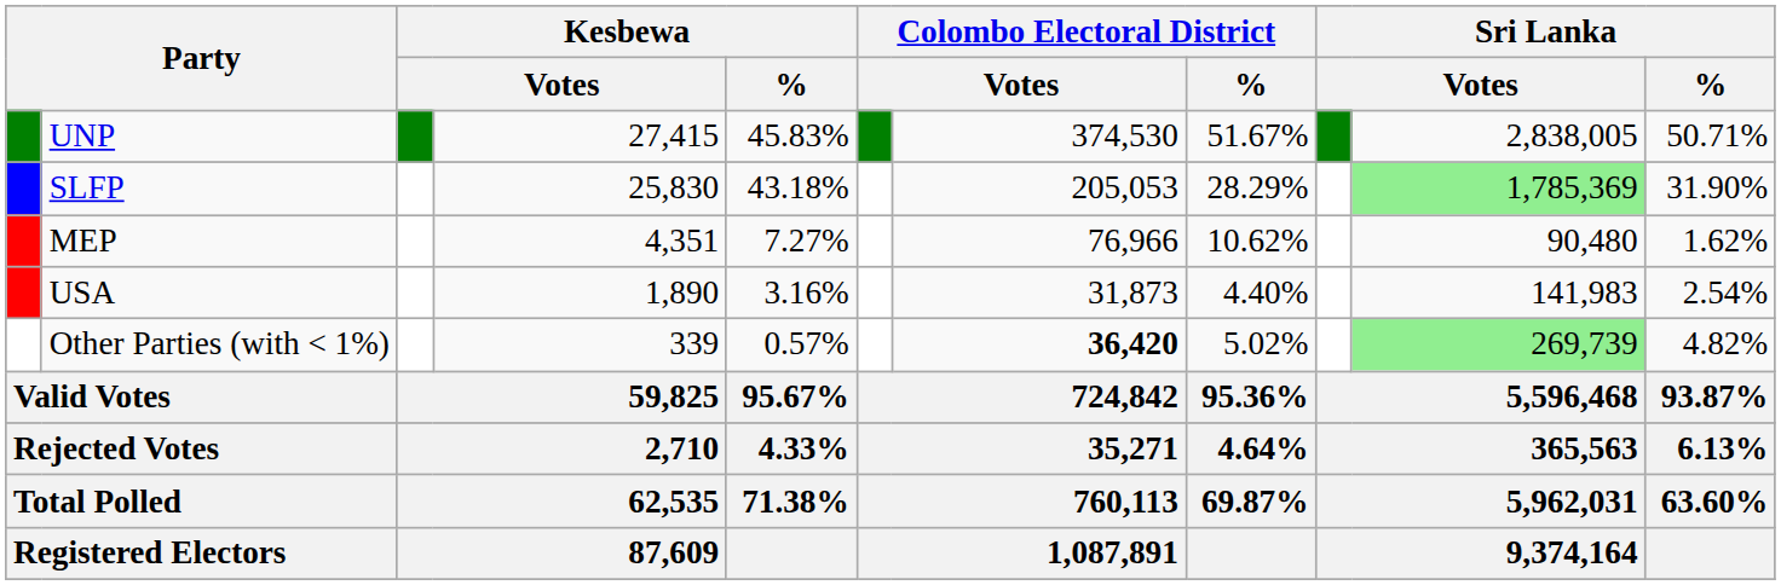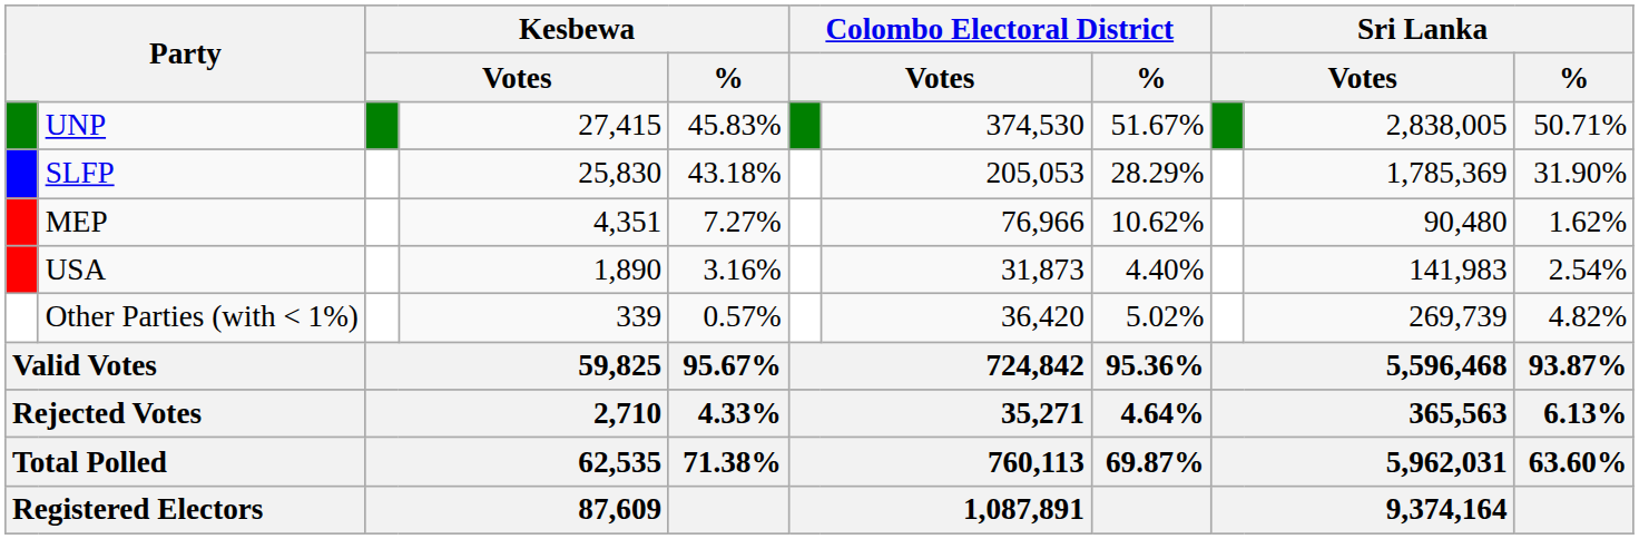SLFP | column 10: lightgreen background -> no background
Other Parties (with < 1%) | column 7: bold -> normal
Other Parties (with < 1%) | column 10: lightgreen background -> no background
